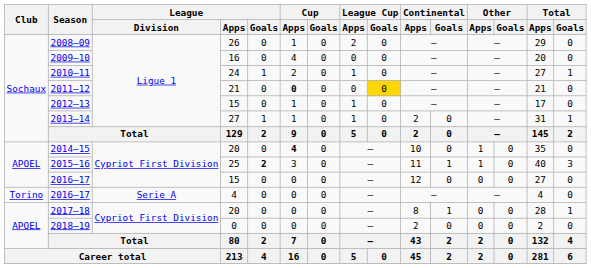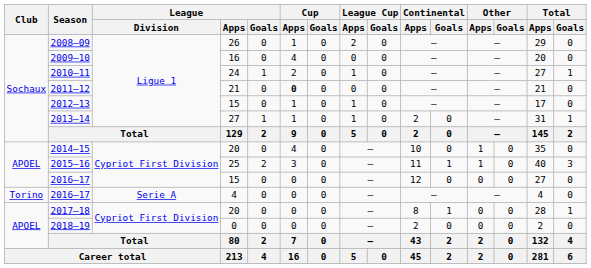2011–12 | League Cup / Goals: gold background -> no background
2014–15 | Cup / Apps: bold -> normal
2015–16 | League / Goals: bold -> normal
